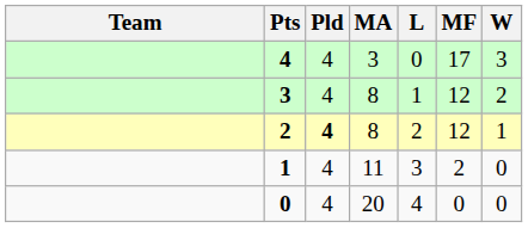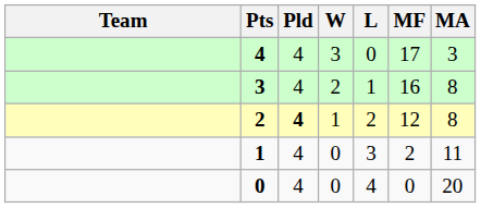columns swapped: W <-> MA
row 3 | MF: 12 -> 16
